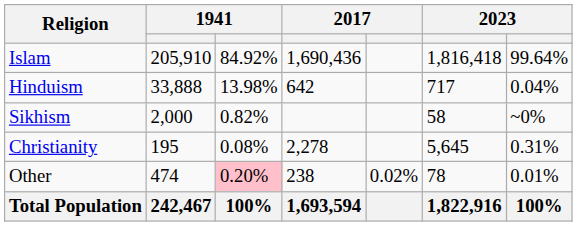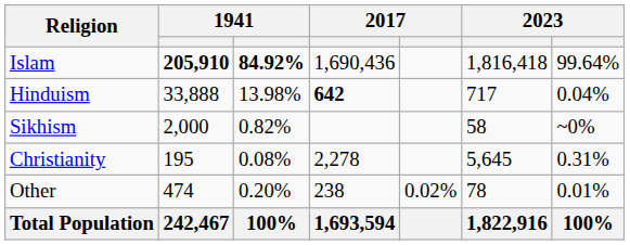Islam | column 2: normal -> bold
Islam | column 3: normal -> bold
Hinduism | column 4: normal -> bold
Other | column 3: pink background -> no background
